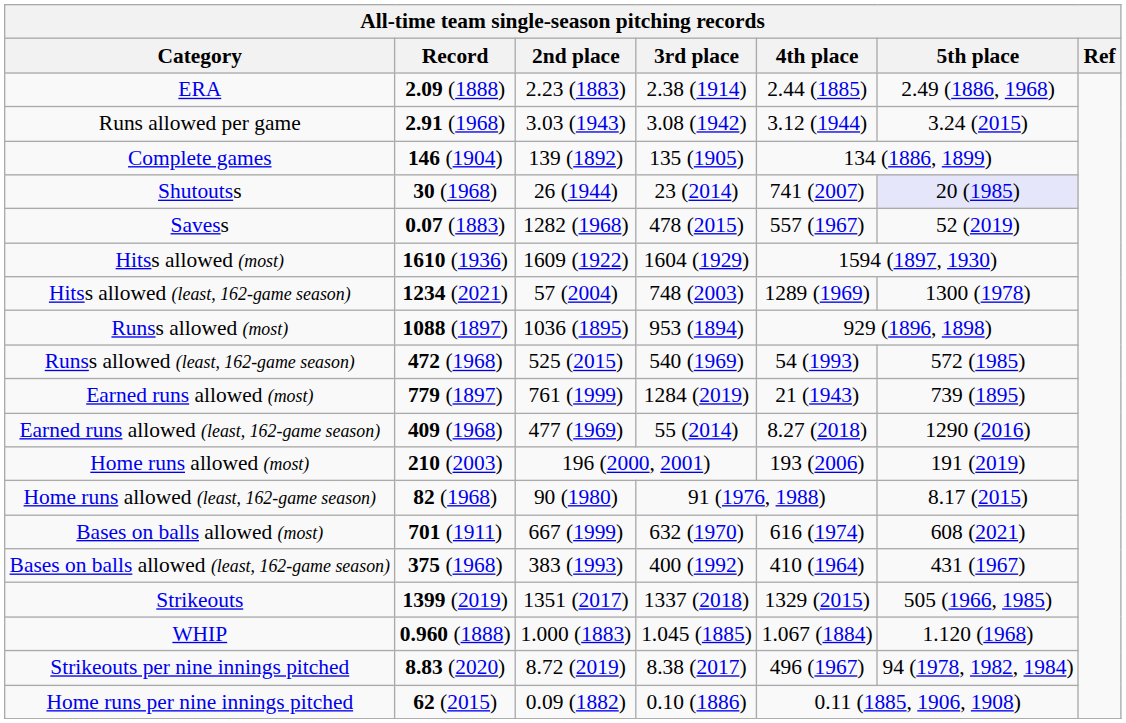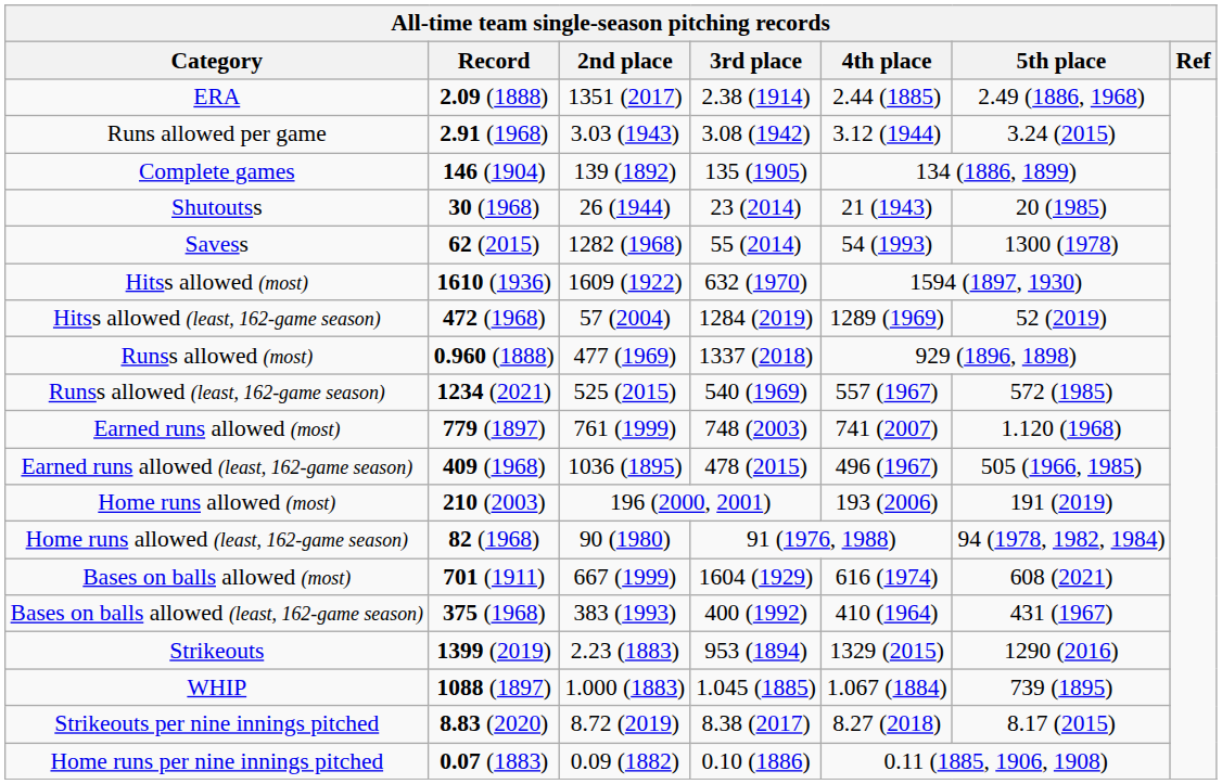ERA | 2nd place: 2.23 (1883) -> 1351 (2017)
Shutoutss | 4th place: 741 (2007) -> 21 (1943)
Shutoutss | 5th place: lavender background -> no background
Savess | Record: 0.07 (1883) -> 62 (2015)
Savess | 3rd place: 478 (2015) -> 55 (2014)
Savess | 4th place: 557 (1967) -> 54 (1993)
Savess | 5th place: 52 (2019) -> 1300 (1978)
Hitss allowed (most) | 3rd place: 1604 (1929) -> 632 (1970)
Hitss allowed (least, 162-game season) | Record: 1234 (2021) -> 472 (1968)
Hitss allowed (least, 162-game season) | 3rd place: 748 (2003) -> 1284 (2019)
Hitss allowed (least, 162-game season) | 5th place: 1300 (1978) -> 52 (2019)
Runss allowed (most) | Record: 1088 (1897) -> 0.960 (1888)
Runss allowed (most) | 2nd place: 1036 (1895) -> 477 (1969)
Runss allowed (most) | 3rd place: 953 (1894) -> 1337 (2018)
Runss allowed (least, 162-game season) | Record: 472 (1968) -> 1234 (2021)
Runss allowed (least, 162-game season) | 4th place: 54 (1993) -> 557 (1967)
Earned runs allowed (most) | 3rd place: 1284 (2019) -> 748 (2003)
Earned runs allowed (most) | 4th place: 21 (1943) -> 741 (2007)
Earned runs allowed (most) | 5th place: 739 (1895) -> 1.120 (1968)
Earned runs allowed (least, 162-game season) | 2nd place: 477 (1969) -> 1036 (1895)
Earned runs allowed (least, 162-game season) | 3rd place: 55 (2014) -> 478 (2015)
Earned runs allowed (least, 162-game season) | 4th place: 8.27 (2018) -> 496 (1967)
Earned runs allowed (least, 162-game season) | 5th place: 1290 (2016) -> 505 (1966, 1985)
Home runs allowed (least, 162-game season) | 5th place: 8.17 (2015) -> 94 (1978, 1982, 1984)
Bases on balls allowed (most) | 3rd place: 632 (1970) -> 1604 (1929)
Strikeouts | 2nd place: 1351 (2017) -> 2.23 (1883)
Strikeouts | 3rd place: 1337 (2018) -> 953 (1894)
Strikeouts | 5th place: 505 (1966, 1985) -> 1290 (2016)
WHIP | Record: 0.960 (1888) -> 1088 (1897)
WHIP | 5th place: 1.120 (1968) -> 739 (1895)
Strikeouts per nine innings pitched | 4th place: 496 (1967) -> 8.27 (2018)
Strikeouts per nine innings pitched | 5th place: 94 (1978, 1982, 1984) -> 8.17 (2015)
Home runs per nine innings pitched | Record: 62 (2015) -> 0.07 (1883)
